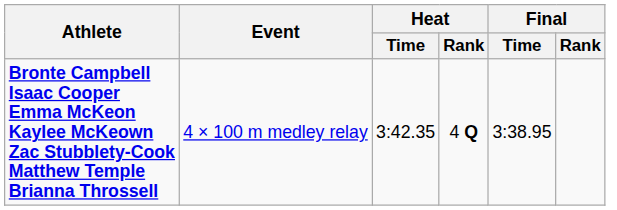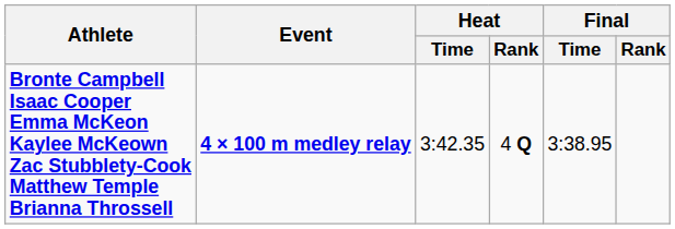row 3 | Event: normal -> bold
